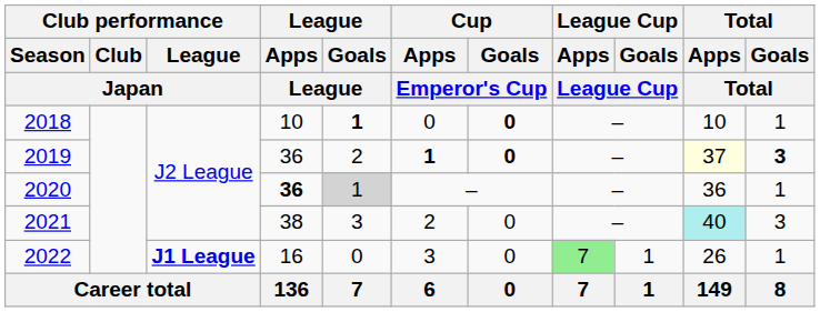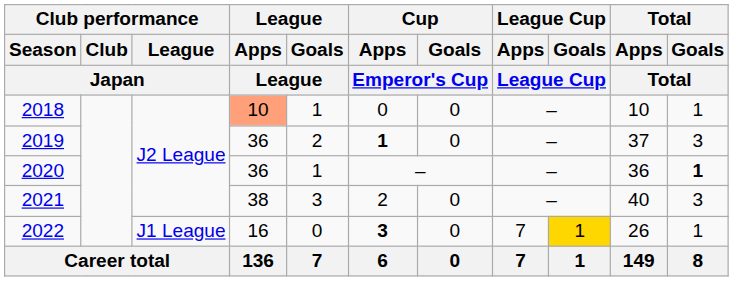2018 | League / Apps / League: no background -> lightsalmon background
2018 | League / Goals / League: bold -> normal
2018 | Cup / Goals / Emperor's Cup: bold -> normal
2019 | Cup / Goals / Emperor's Cup: bold -> normal
2019 | Total / Apps / Total: lightyellow background -> no background
2019 | Total / Goals / Total: bold -> normal
2020 | League / Apps / League: bold -> normal
2020 | League / Goals / League: lightgrey background -> no background
2020 | Total / Goals / Total: normal -> bold
2021 | Total / Apps / Total: paleturquoise background -> no background
2022 | Club performance / League / Japan: bold -> normal
2022 | Cup / Apps / Emperor's Cup: normal -> bold
2022 | League Cup / Apps / League Cup: lightgreen background -> no background
2022 | League Cup / Goals / League Cup: no background -> gold background
